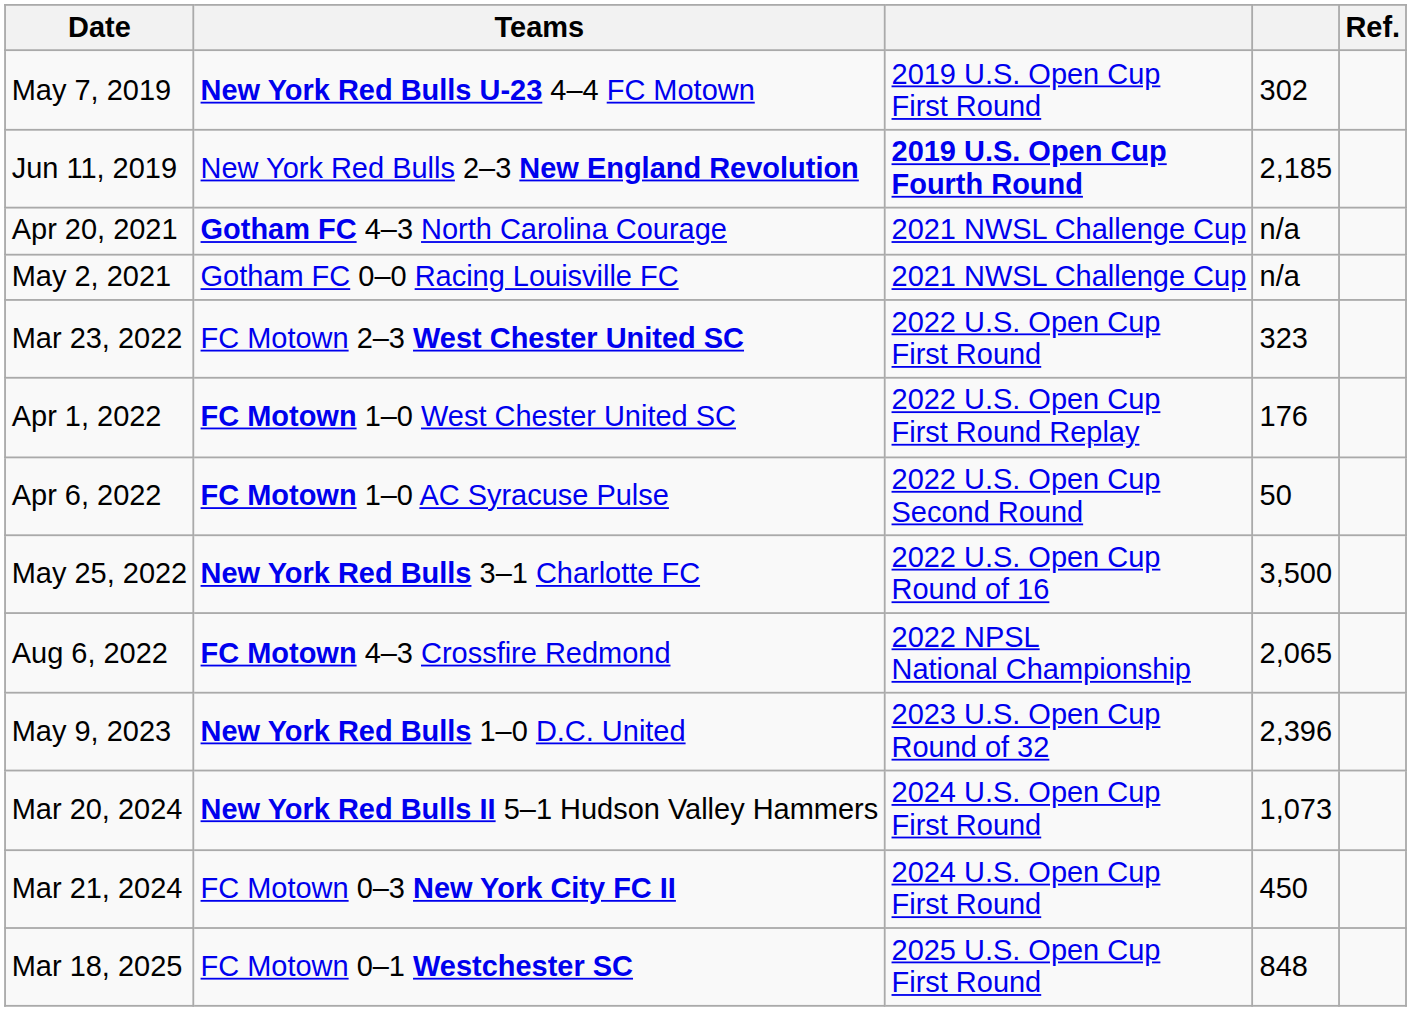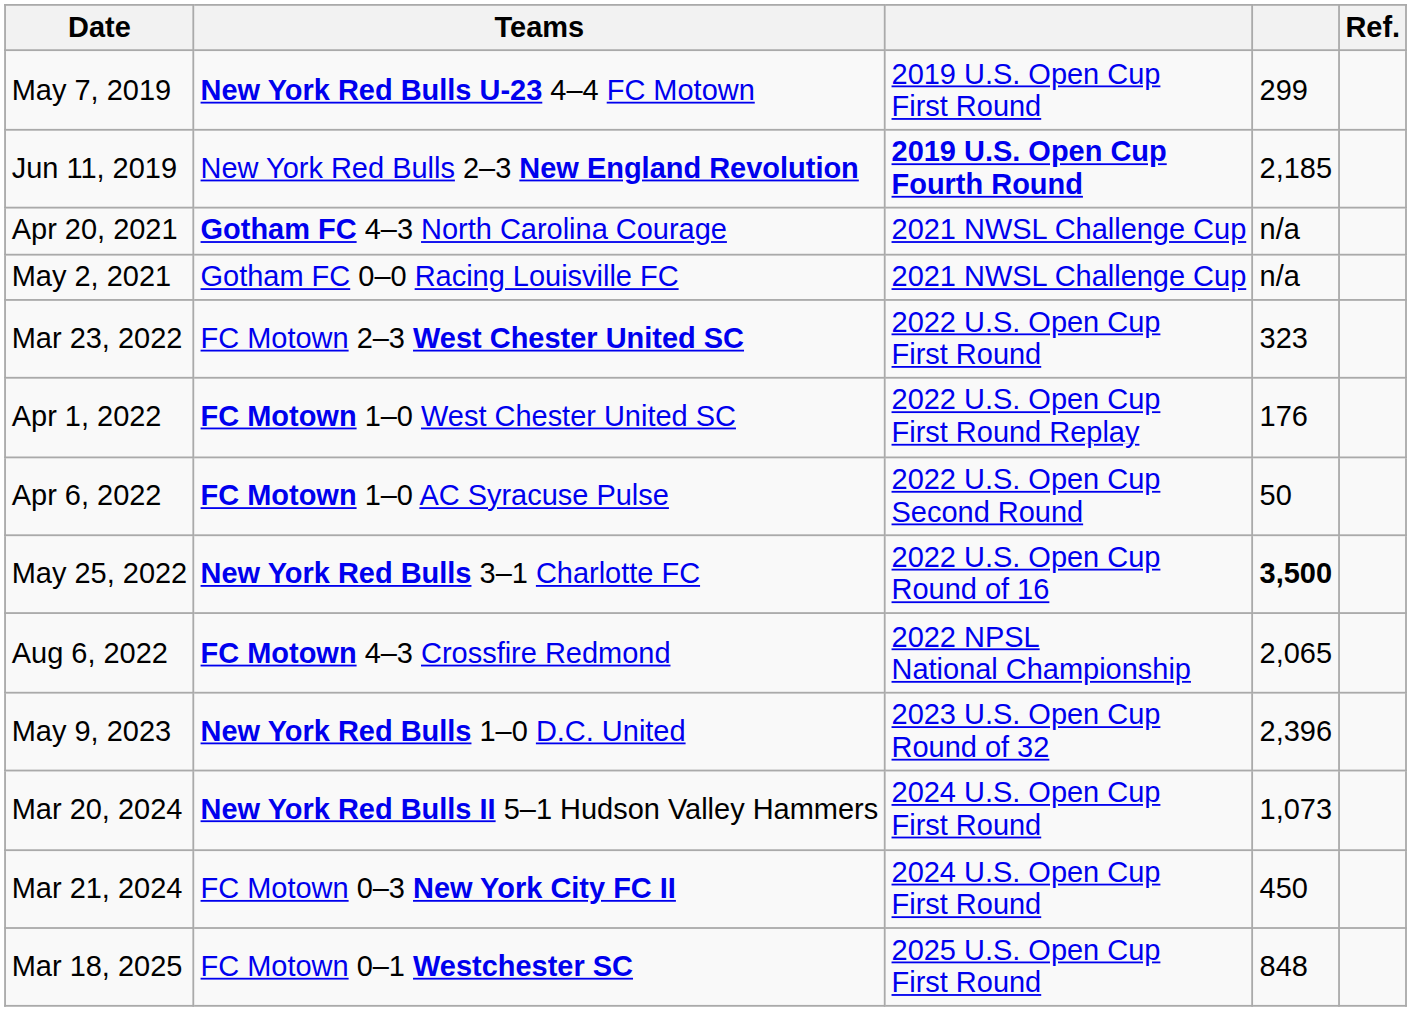May 7, 2019 | column 4: 302 -> 299
May 25, 2022 | column 4: normal -> bold
